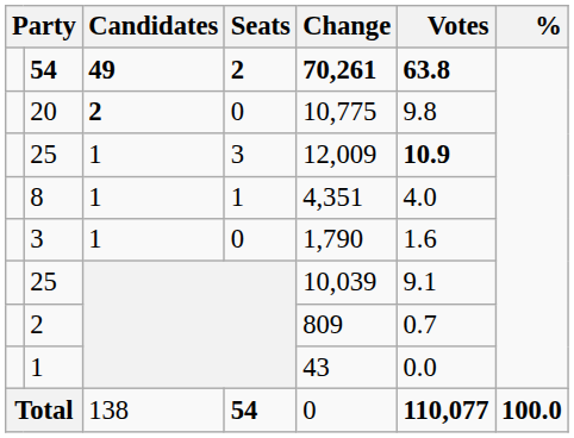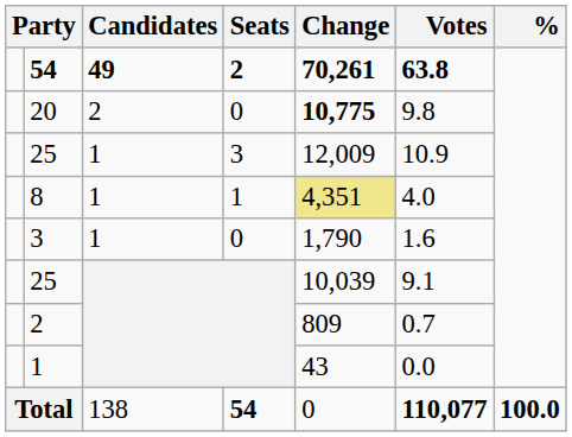20 | Candidates: bold -> normal
20 | Change: normal -> bold
25 / 3 | Votes: bold -> normal
8 | Change: no background -> khaki background
